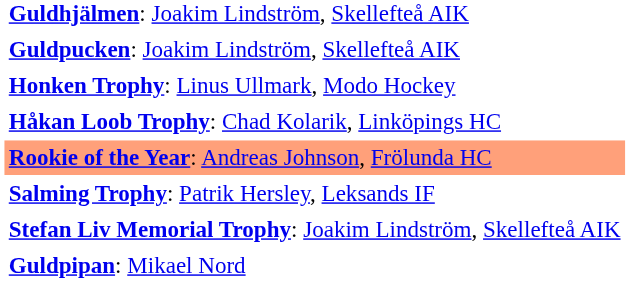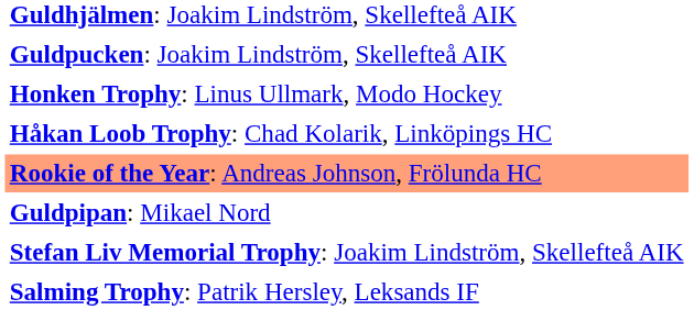row 6 | column 1: Salming Trophy: Patrik Hersley, Leksands IF -> Guldpipan: Mikael Nord
row 8 | column 1: Guldpipan: Mikael Nord -> Salming Trophy: Patrik Hersley, Leksands IF
